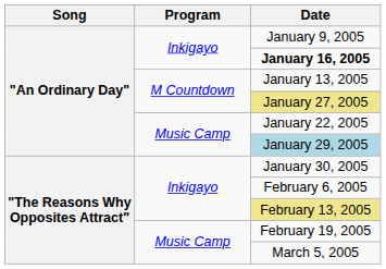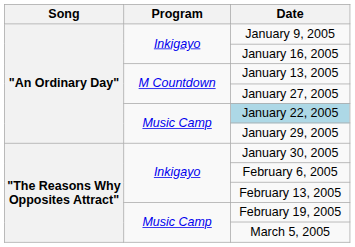January 16, 2005 | Date: bold -> normal
January 27, 2005 | Date: khaki background -> no background
January 22, 2005 | Date: no background -> lightblue background
January 29, 2005 | Date: lightblue background -> no background
February 13, 2005 | Date: khaki background -> no background
